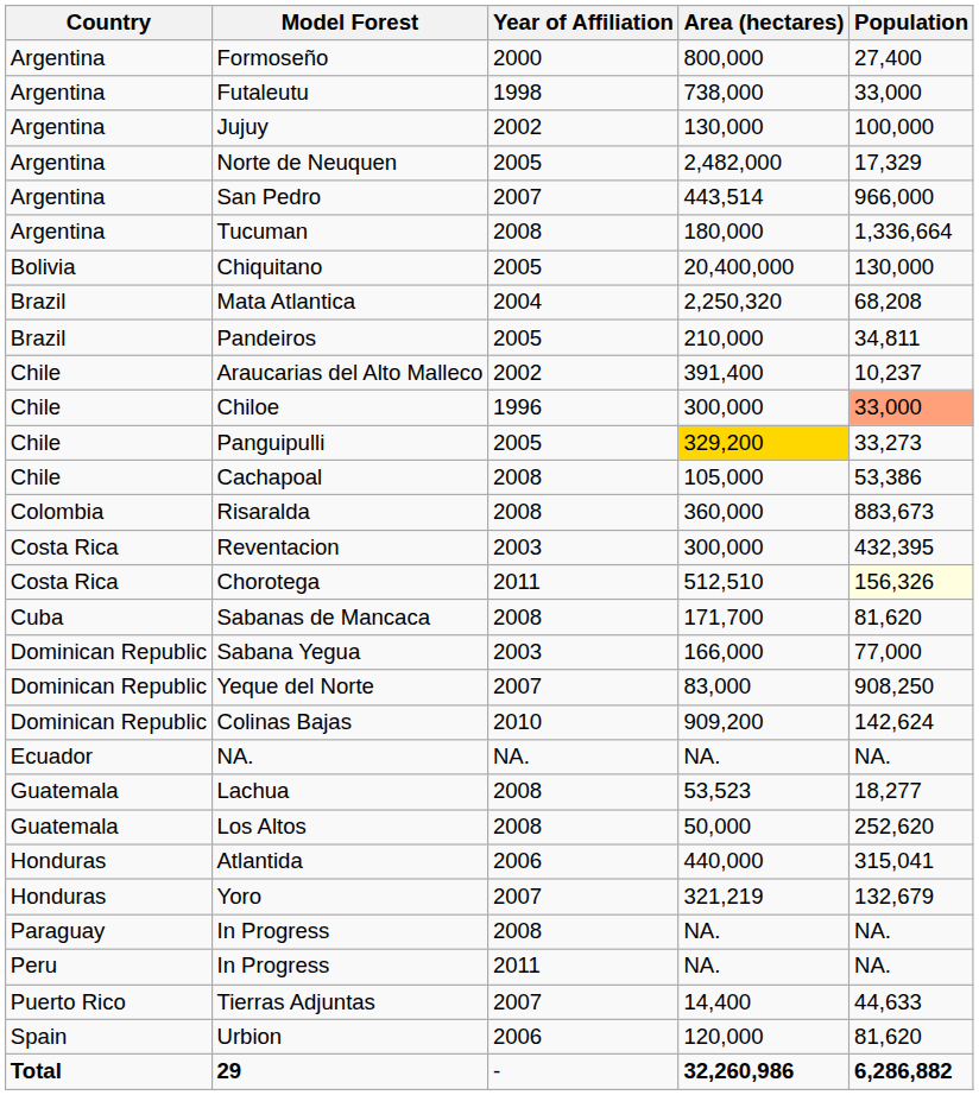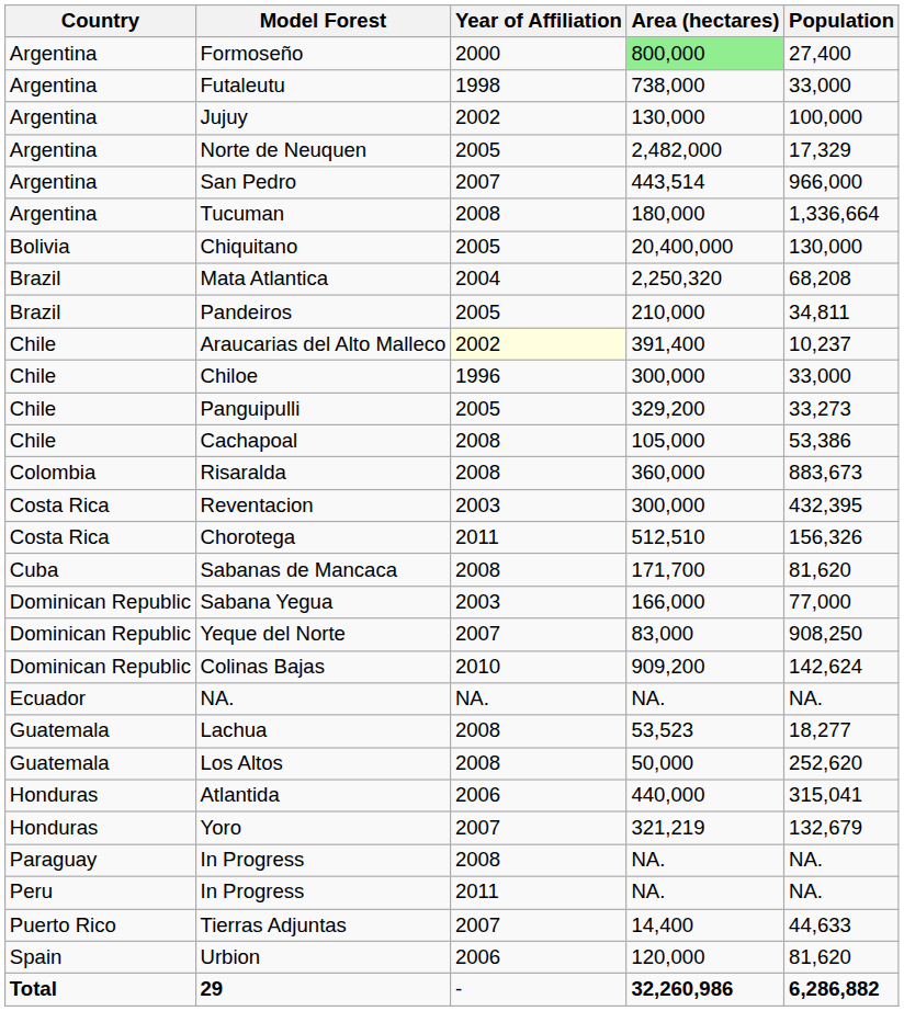Formoseño | Area (hectares): no background -> lightgreen background
Araucarias del Alto Malleco | Year of Affiliation: no background -> lightyellow background
Chiloe | Population: lightsalmon background -> no background
Panguipulli | Area (hectares): gold background -> no background
Chorotega | Population: lightyellow background -> no background
